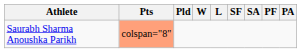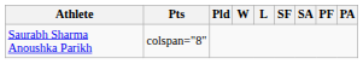Saurabh Sharma Anoushka Parikh | Pts: lightsalmon background -> no background
